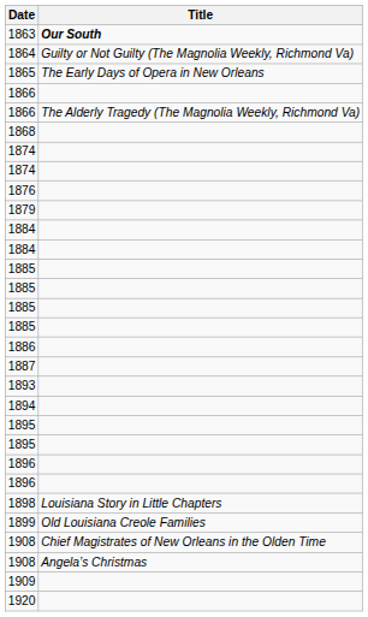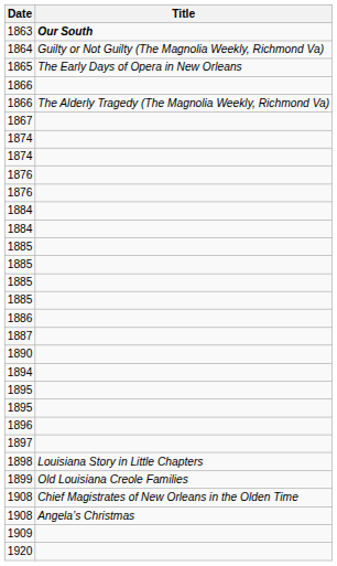row 7 | Date: 1868 -> 1867
row 11 | Date: 1879 -> 1876
row 20 | Date: 1893 -> 1890
row 25 | Date: 1896 -> 1897
